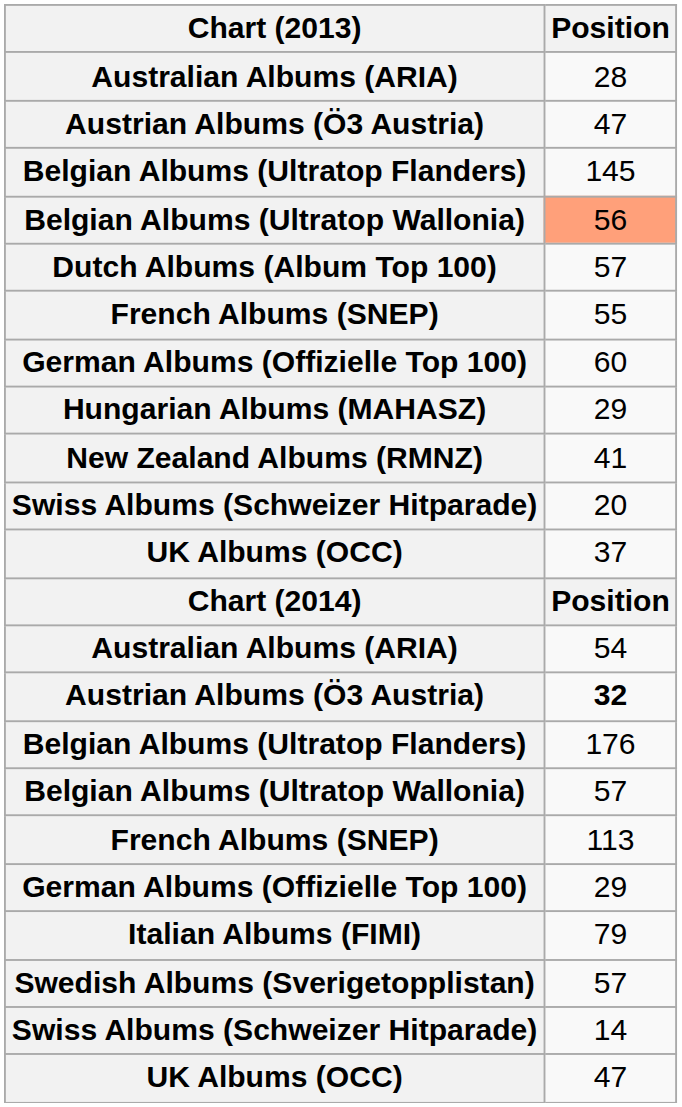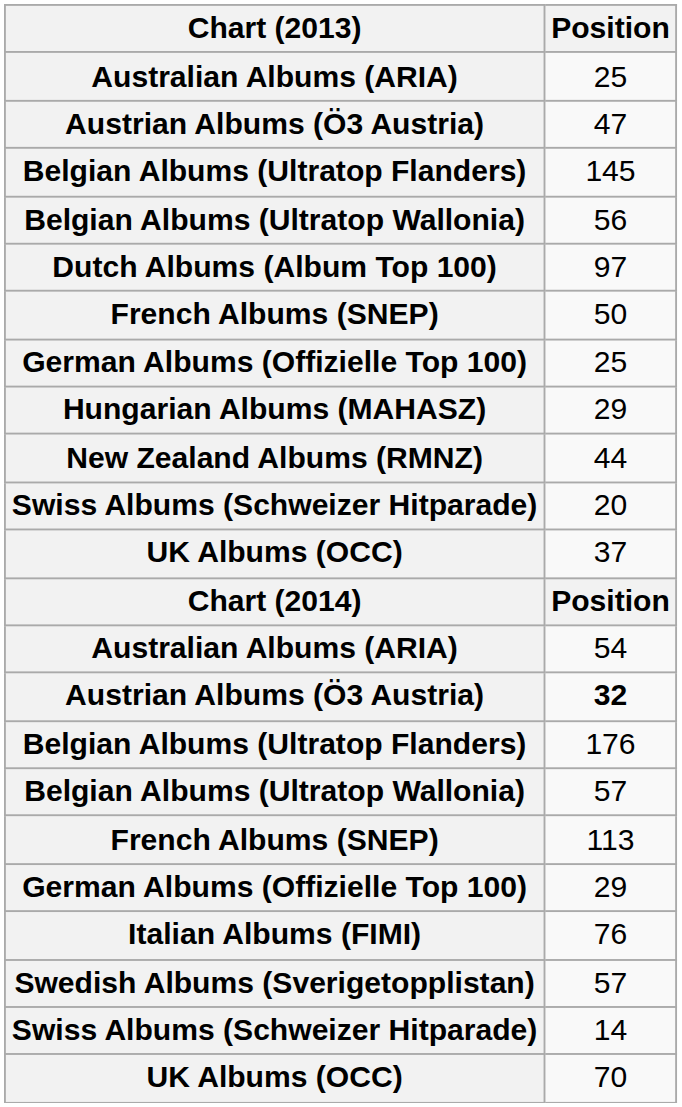row 2 | Position: 28 -> 25
row 5 | Position: lightsalmon background -> no background
row 6 | Position: 57 -> 97
row 7 | Position: 55 -> 50
row 8 | Position: 60 -> 25
row 10 | Position: 41 -> 44
row 20 | Position: 79 -> 76
row 23 | Position: 47 -> 70
